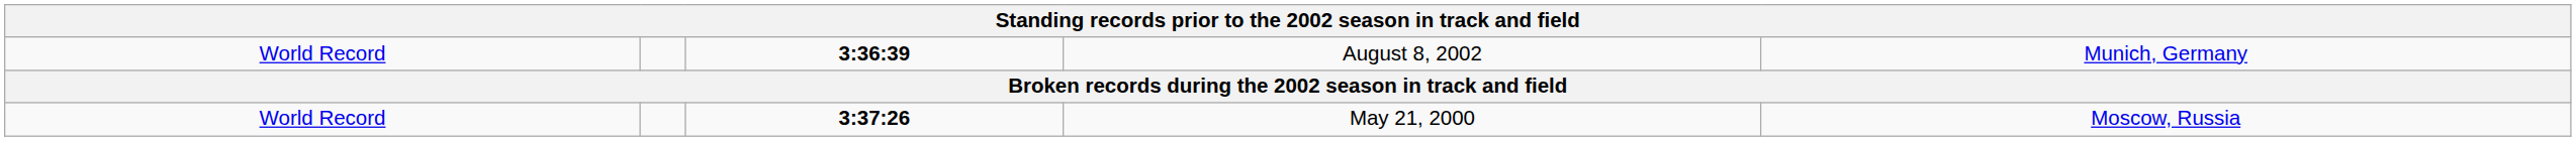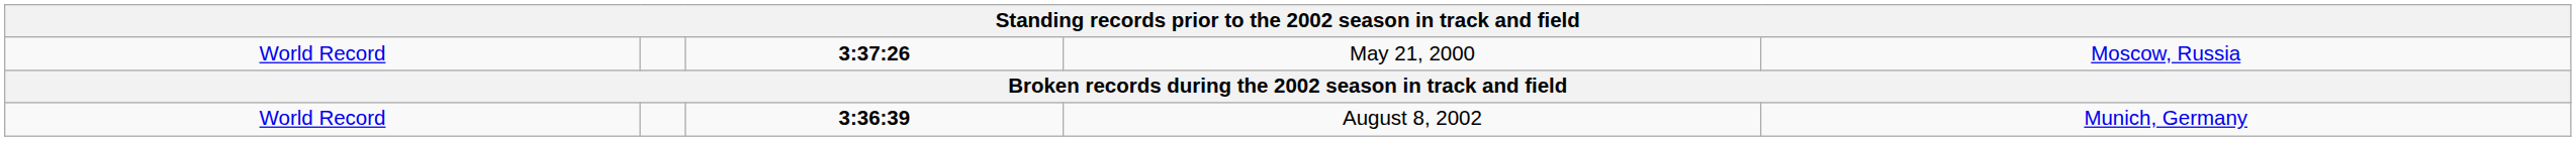rows swapped: May 21, 2000 <-> August 8, 2002
